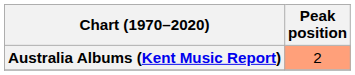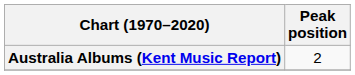Australia Albums (Kent Music Report) | Peak position: lightsalmon background -> no background
